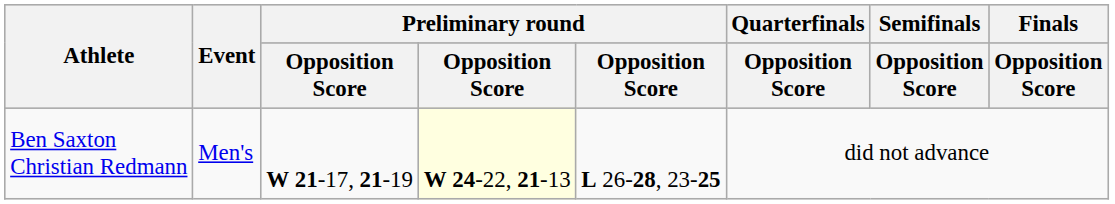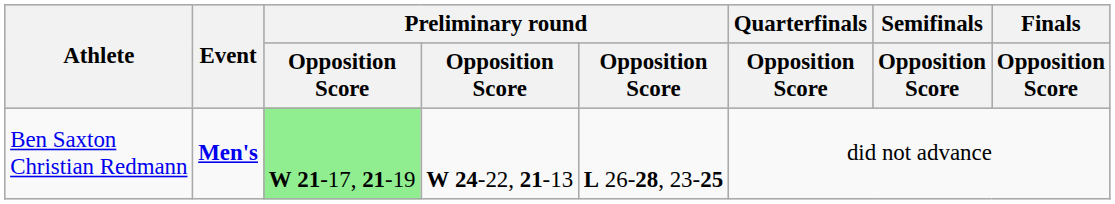Ben Saxton Christian Redmann | Event: normal -> bold
Ben Saxton Christian Redmann | column 3: no background -> lightgreen background
Ben Saxton Christian Redmann | column 4: lightyellow background -> no background
